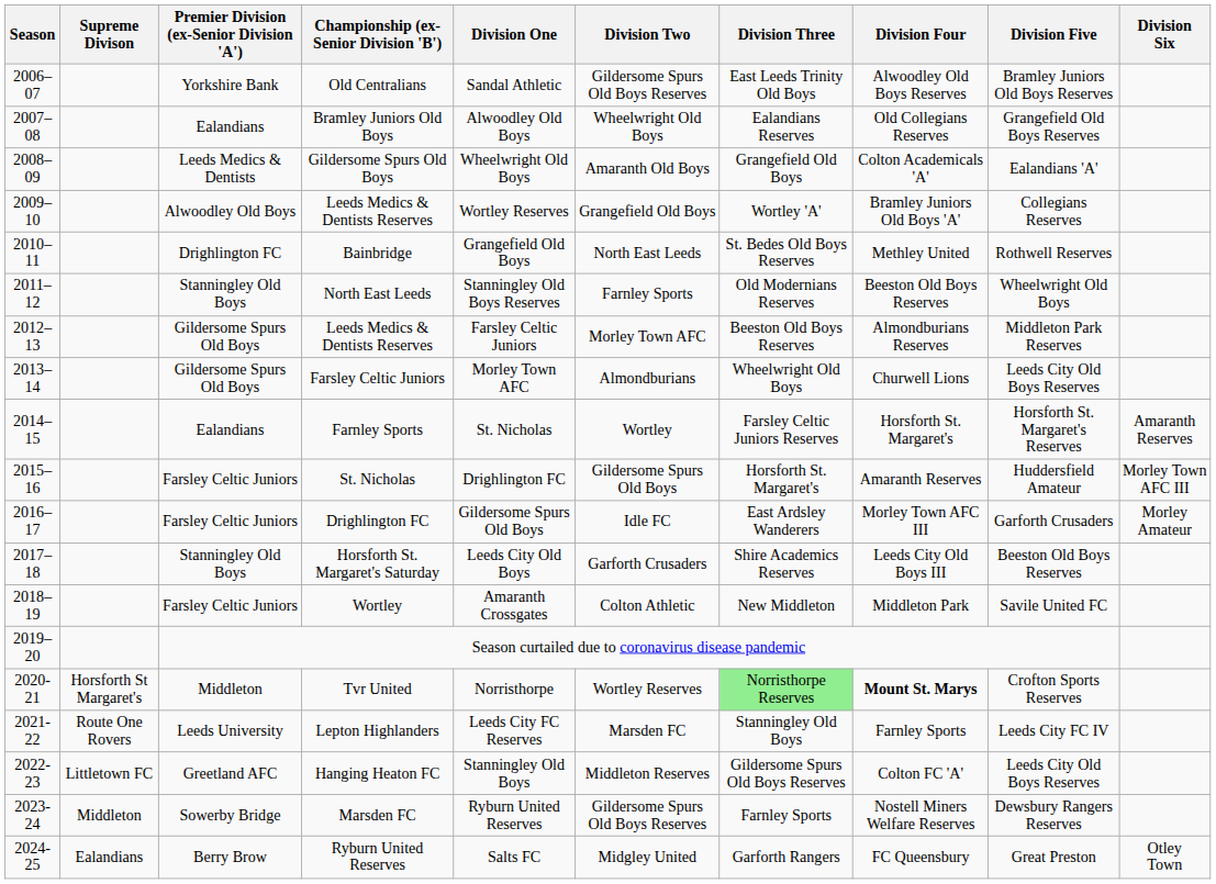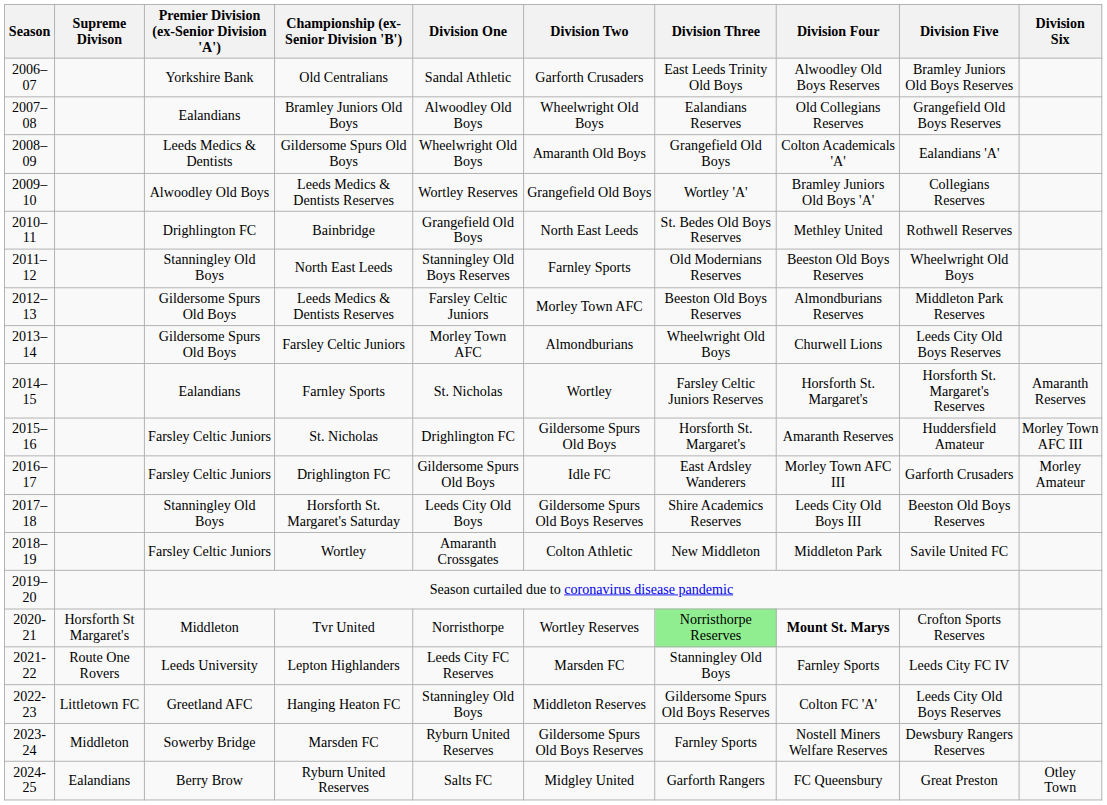Old Centralians | Division Two: Gildersome Spurs Old Boys Reserves -> Garforth Crusaders
Horsforth St. Margaret's Saturday | Division Two: Garforth Crusaders -> Gildersome Spurs Old Boys Reserves
